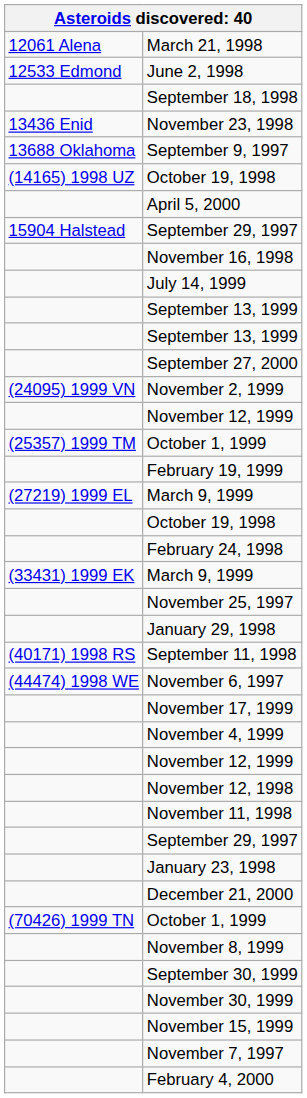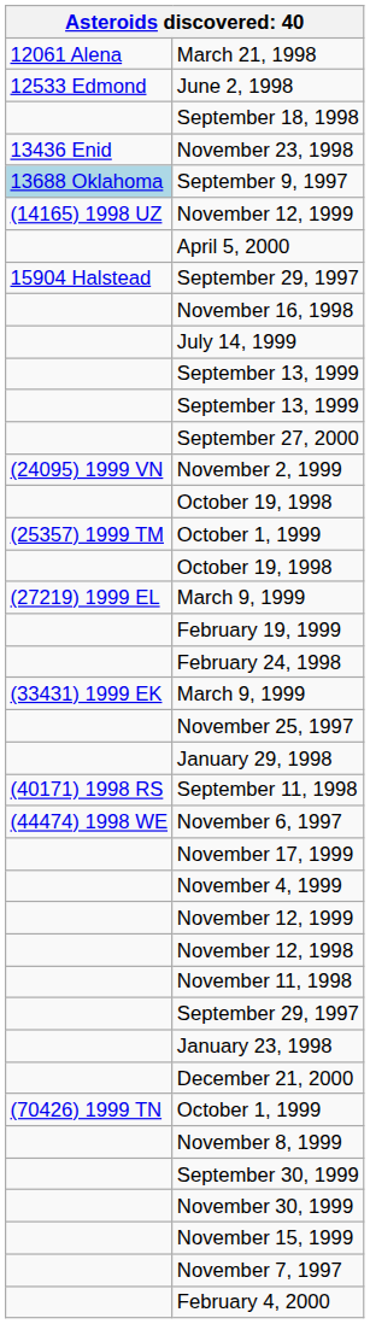row 6 | column 1: no background -> lightblue background
row 7 | column 2: October 19, 1998 -> November 12, 1999
row 16 | column 2: November 12, 1999 -> October 19, 1998
row 18 | column 2: February 19, 1999 -> October 19, 1998
row 20 | column 2: October 19, 1998 -> February 19, 1999
